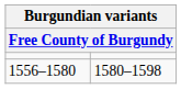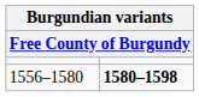1556–1580 | column 2: normal -> bold
